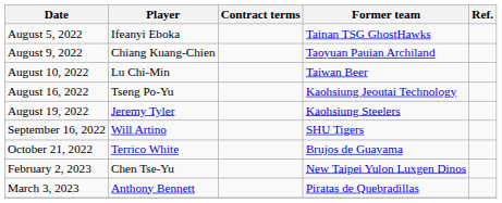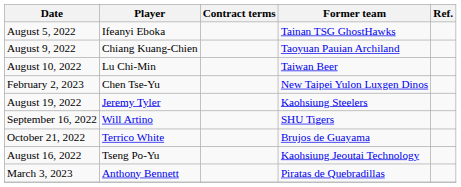rows swapped: August 16, 2022 <-> February 2, 2023
